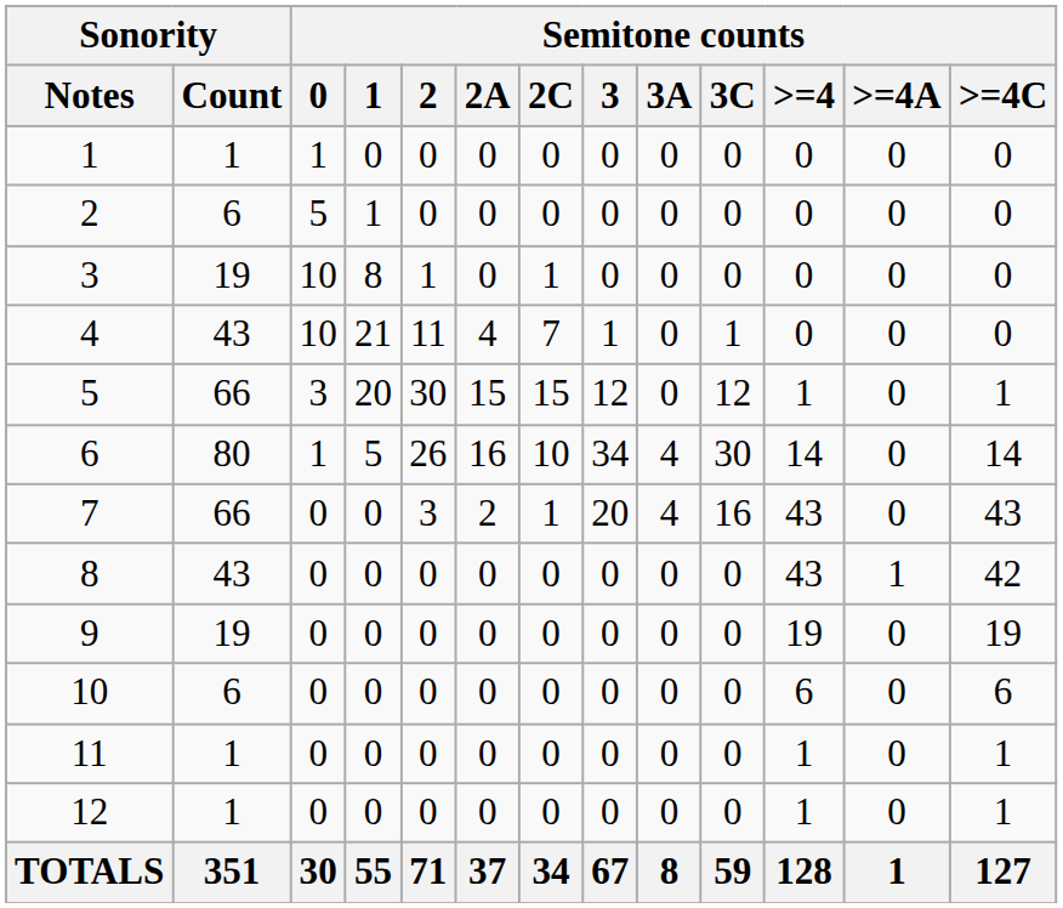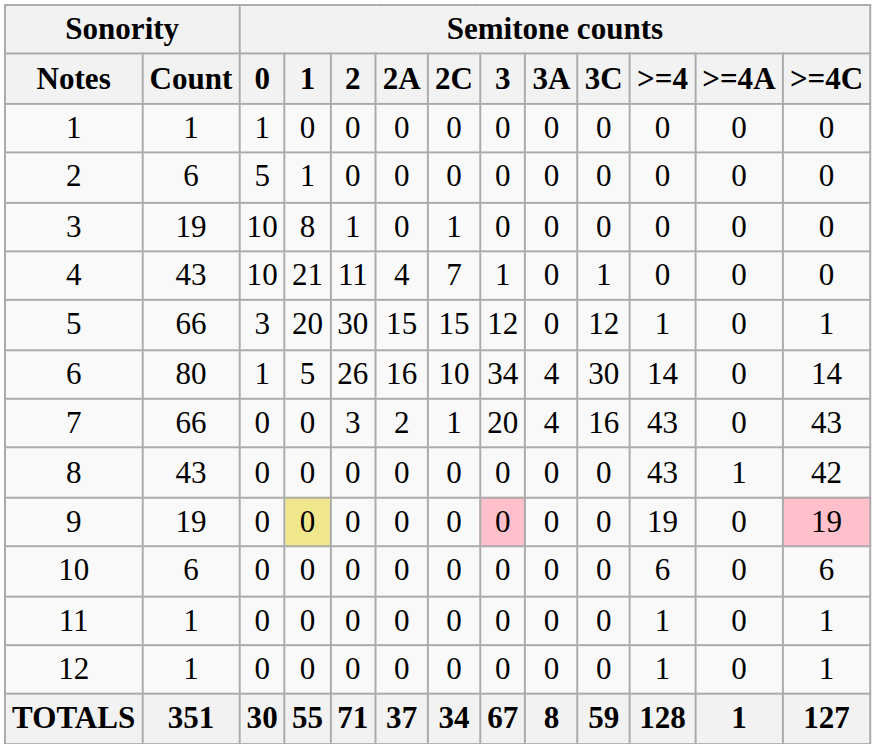9 | Semitone counts / 1: no background -> khaki background
9 | Semitone counts / 3: no background -> pink background
9 | Semitone counts / >=4C: no background -> pink background
